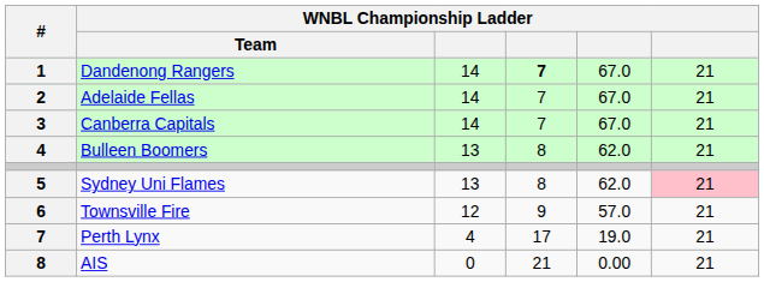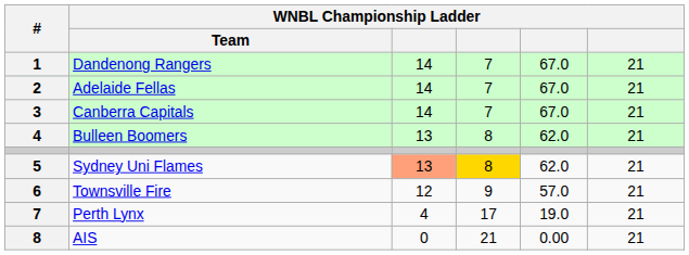Dandenong Rangers | column 4: bold -> normal
Sydney Uni Flames | column 3: no background -> lightsalmon background
Sydney Uni Flames | column 4: no background -> gold background
Sydney Uni Flames | column 6: pink background -> no background
